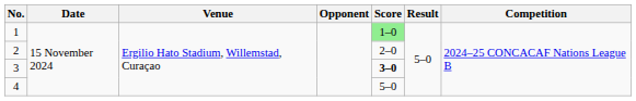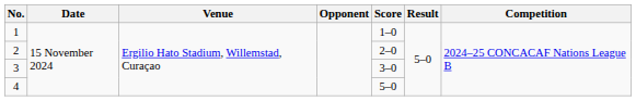1 | Score: lightgreen background -> no background
3 | Score: bold -> normal
